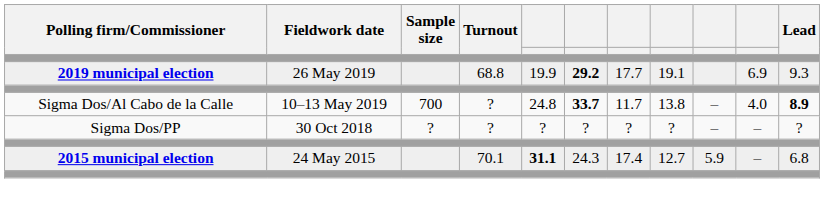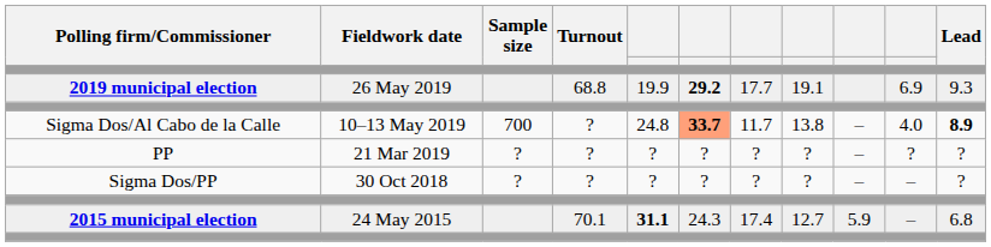Sigma Dos/Al Cabo de la Calle | column 6: no background -> lightsalmon background
+ row: PP | 21 Mar 2019 | ? | ? | ? | ? | ? | ? | – | ? | ?
